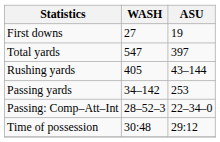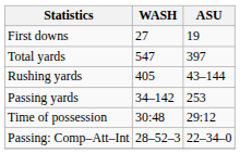rows swapped: Passing: Comp–Att–Int <-> Time of possession
